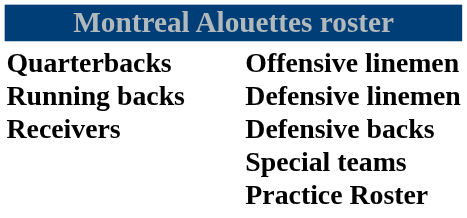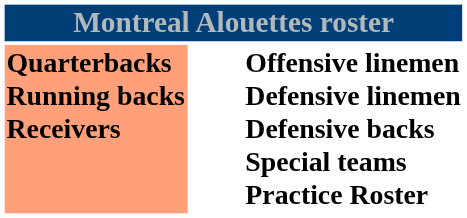Quarterbacks Running backs Receivers | column 1: no background -> lightsalmon background
